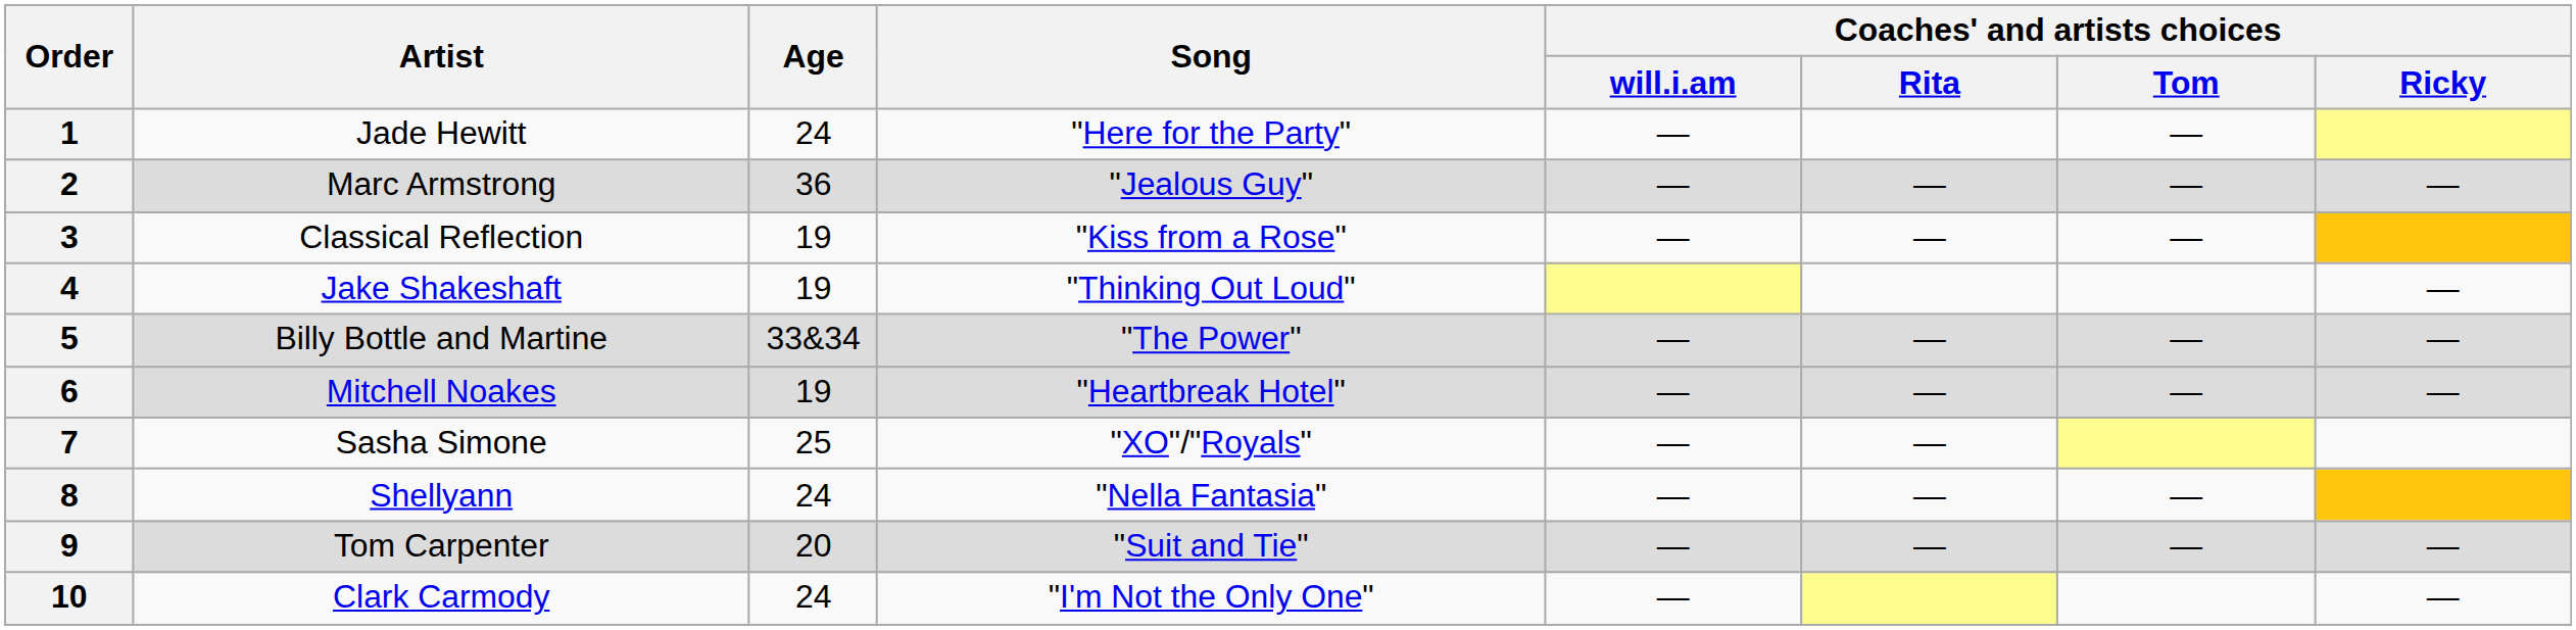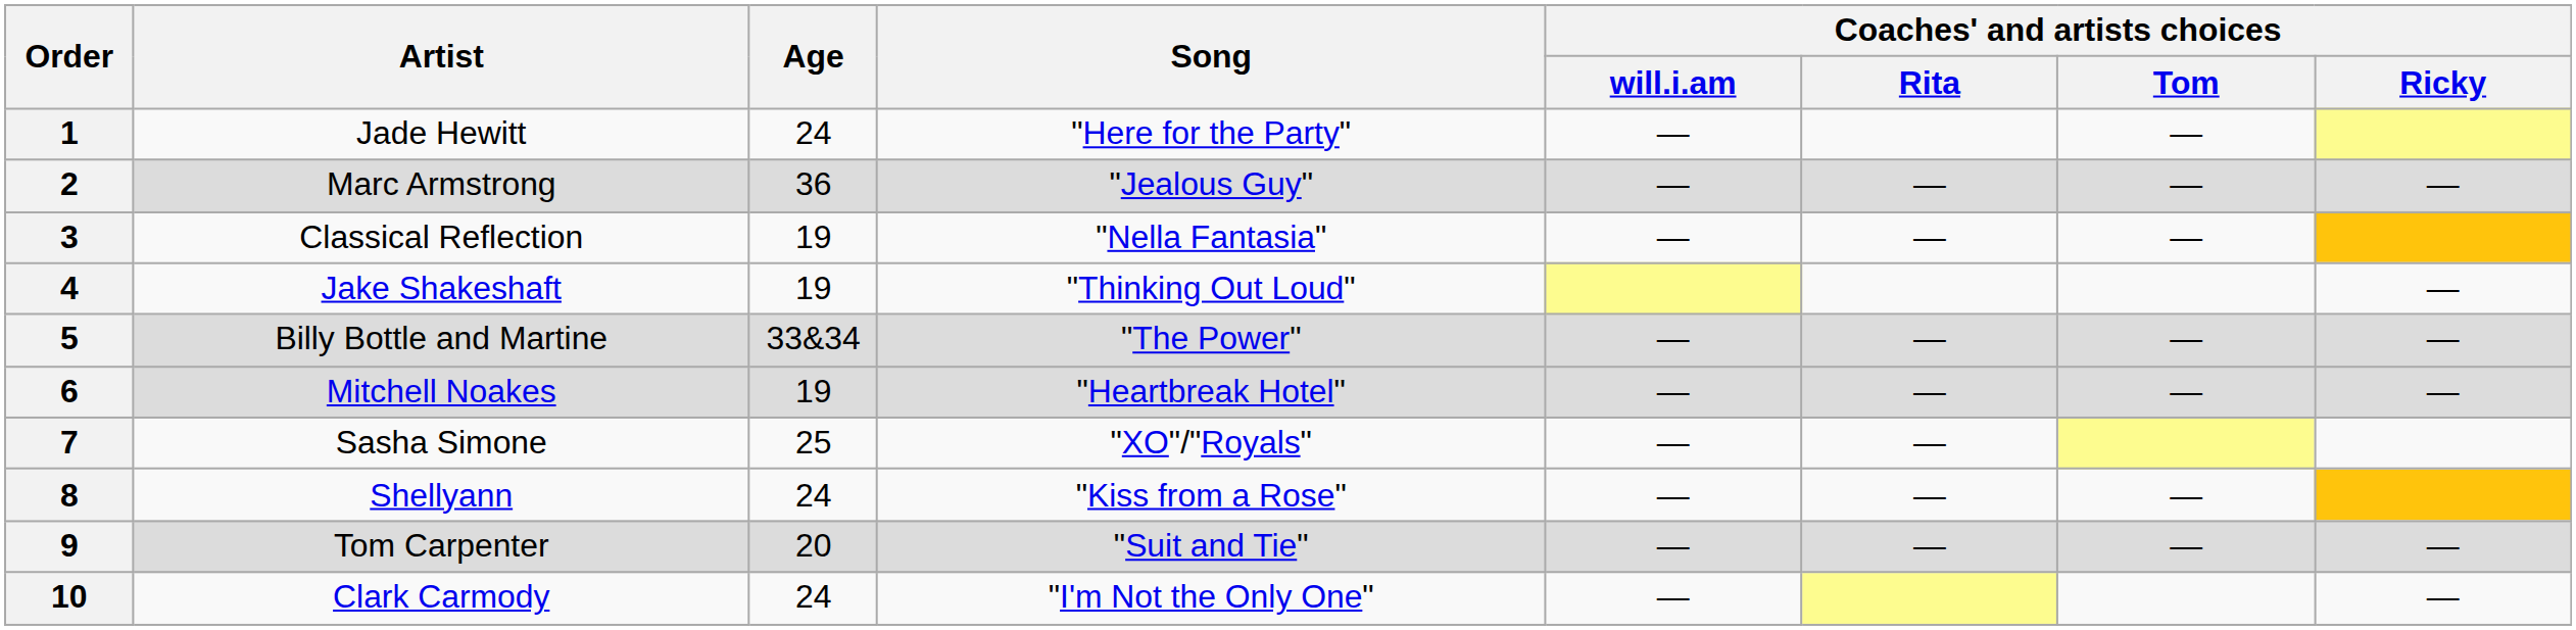3 | Song: "Kiss from a Rose" -> "Nella Fantasia"
8 | Song: "Nella Fantasia" -> "Kiss from a Rose"
